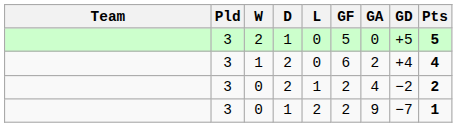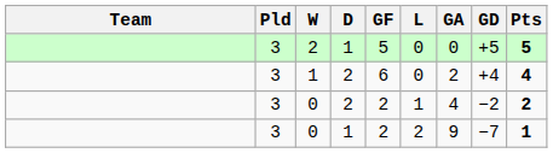columns swapped: L <-> GF
